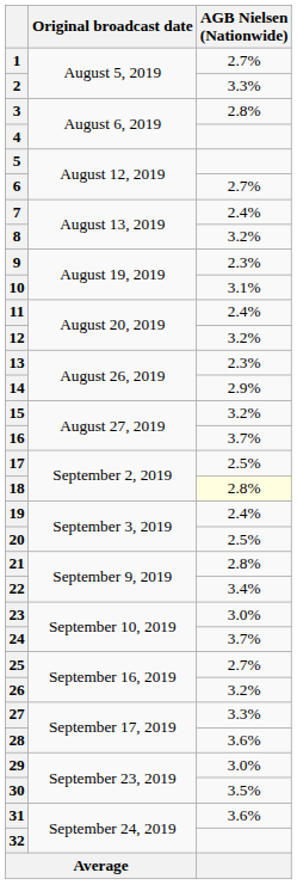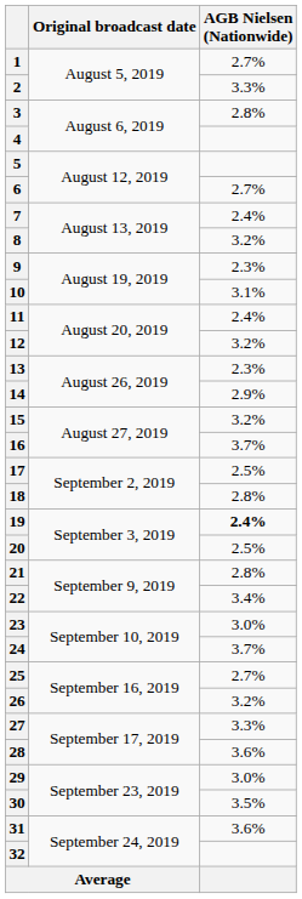18 | AGB Nielsen (Nationwide): lightyellow background -> no background
19 | AGB Nielsen (Nationwide): normal -> bold
